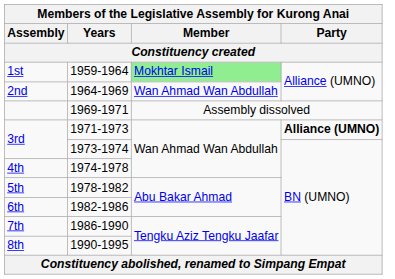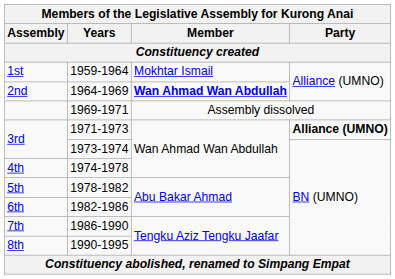1st | Member: lightgreen background -> no background
2nd | Member: normal -> bold
